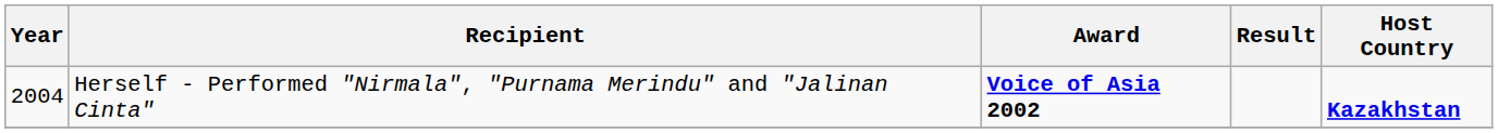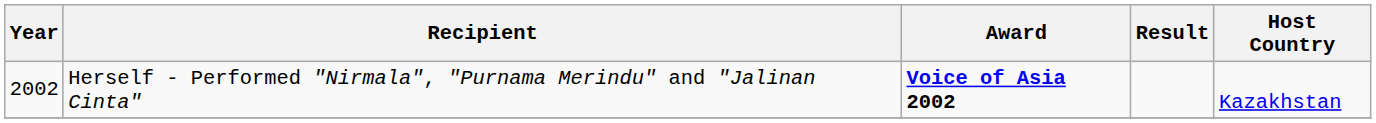row 2 | Year: 2004 -> 2002
row 2 | Host Country: bold -> normal
